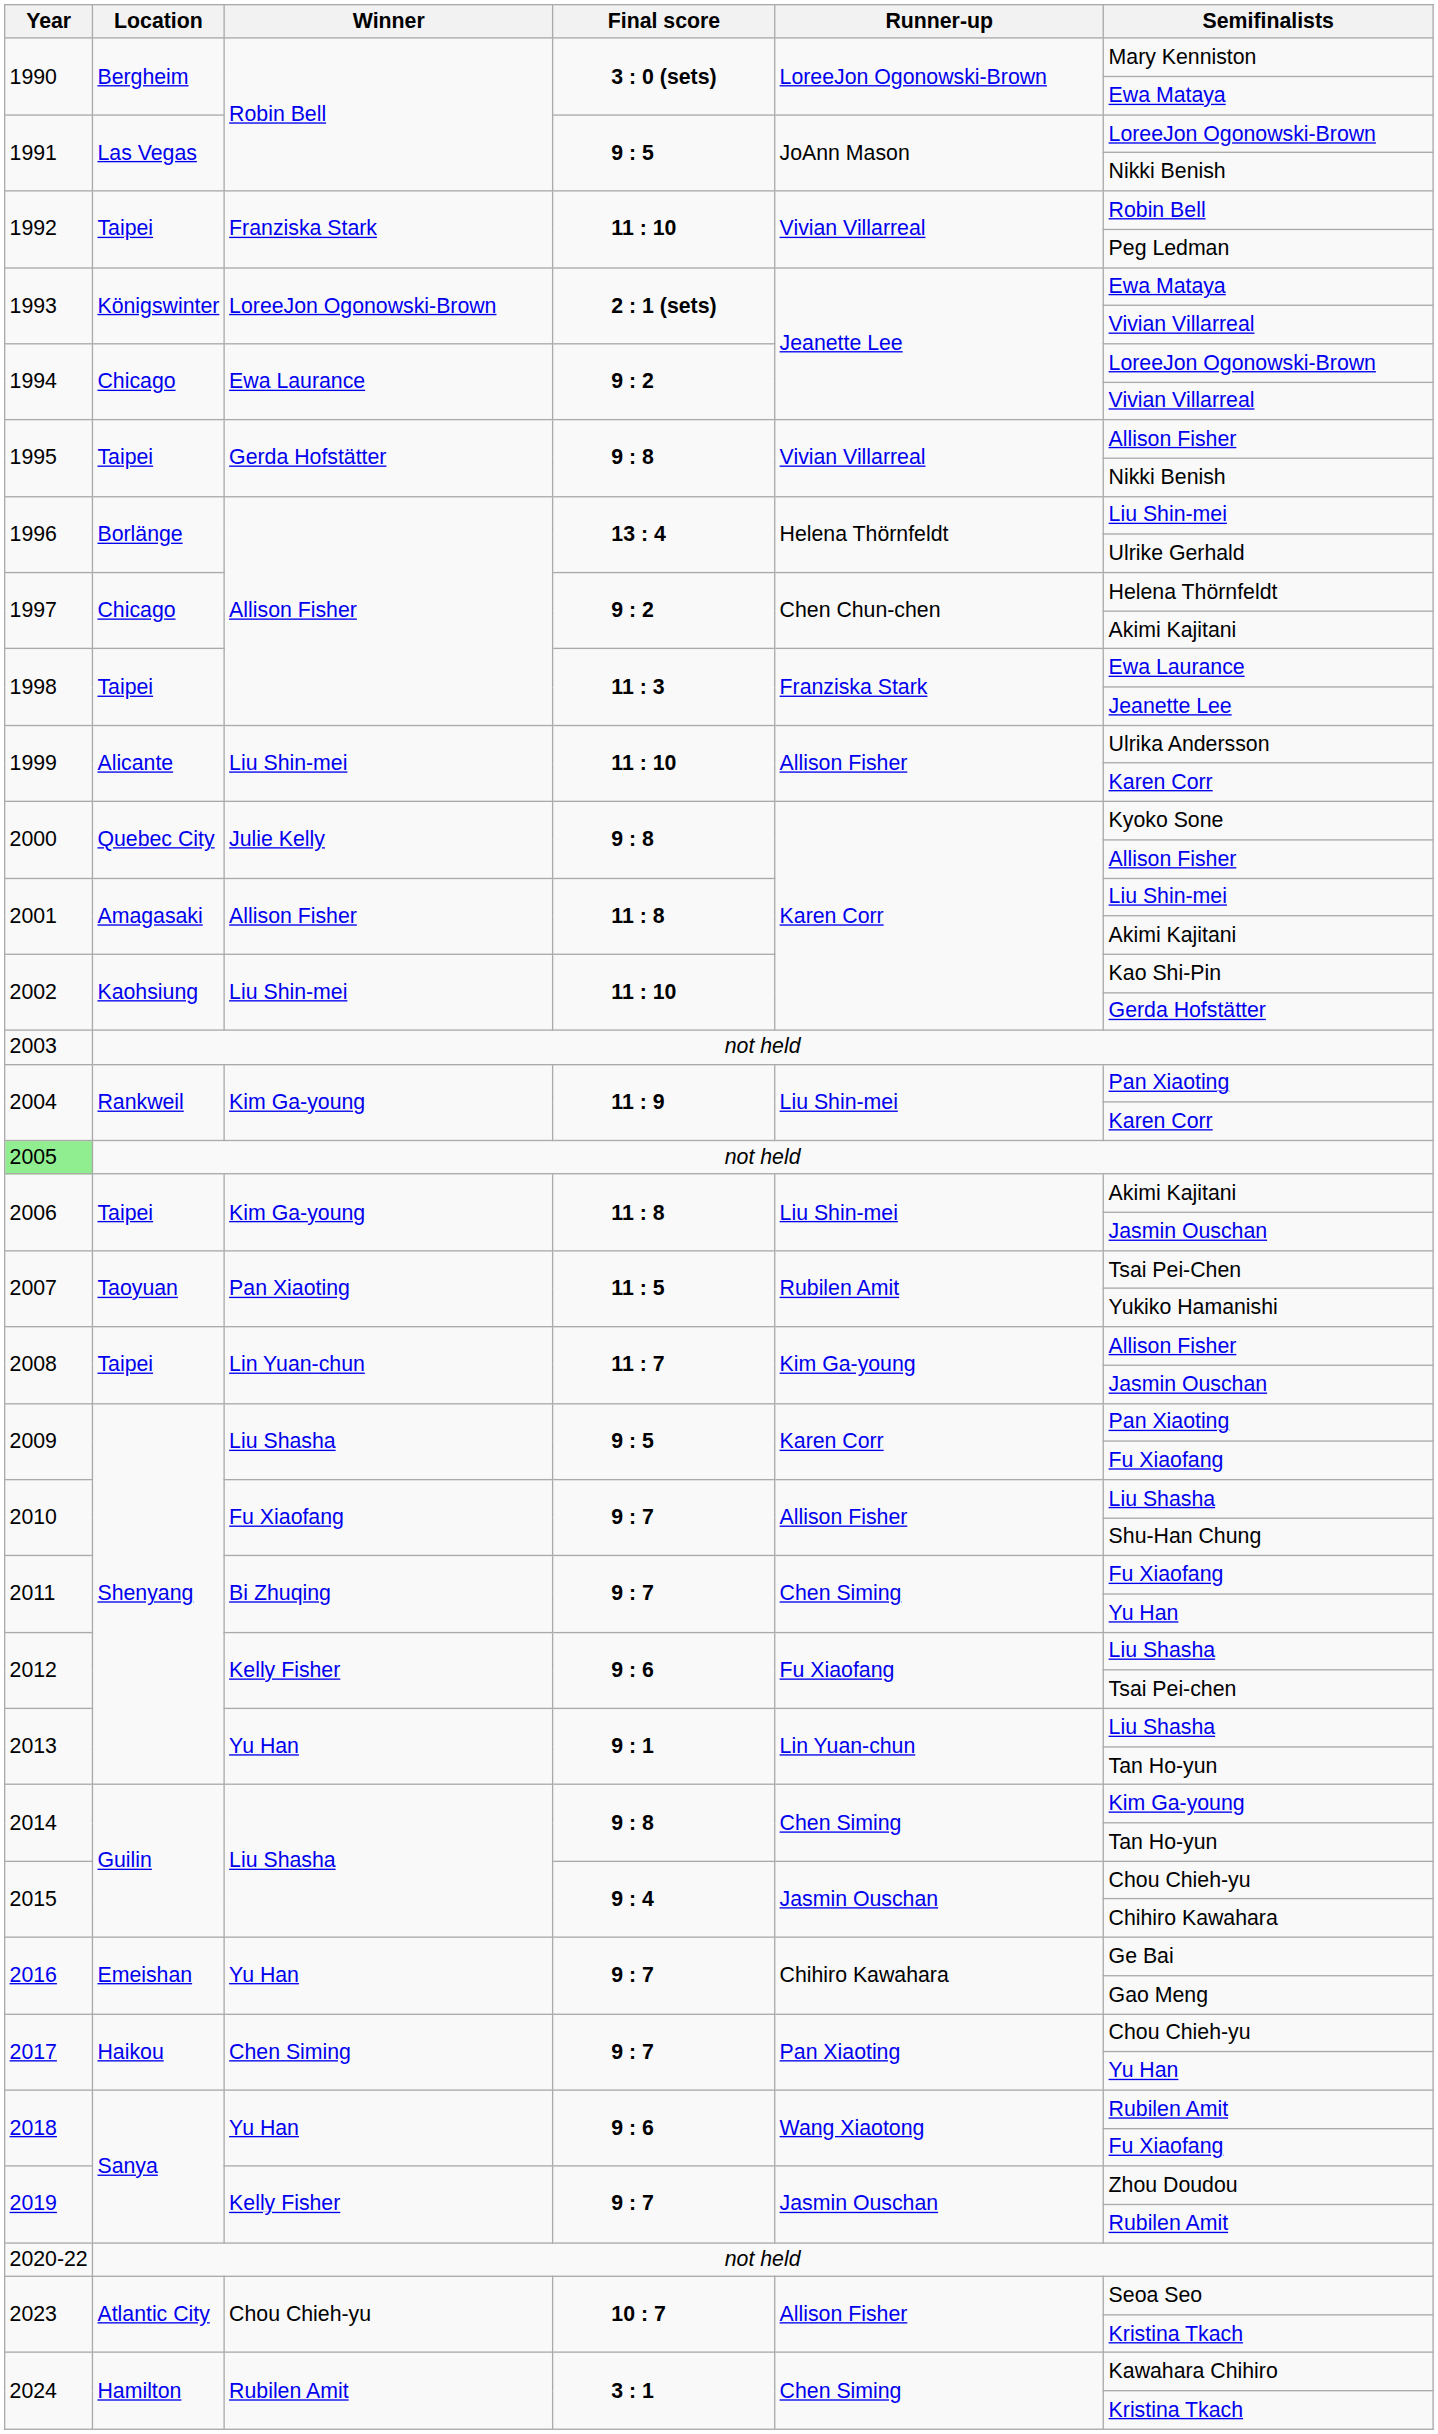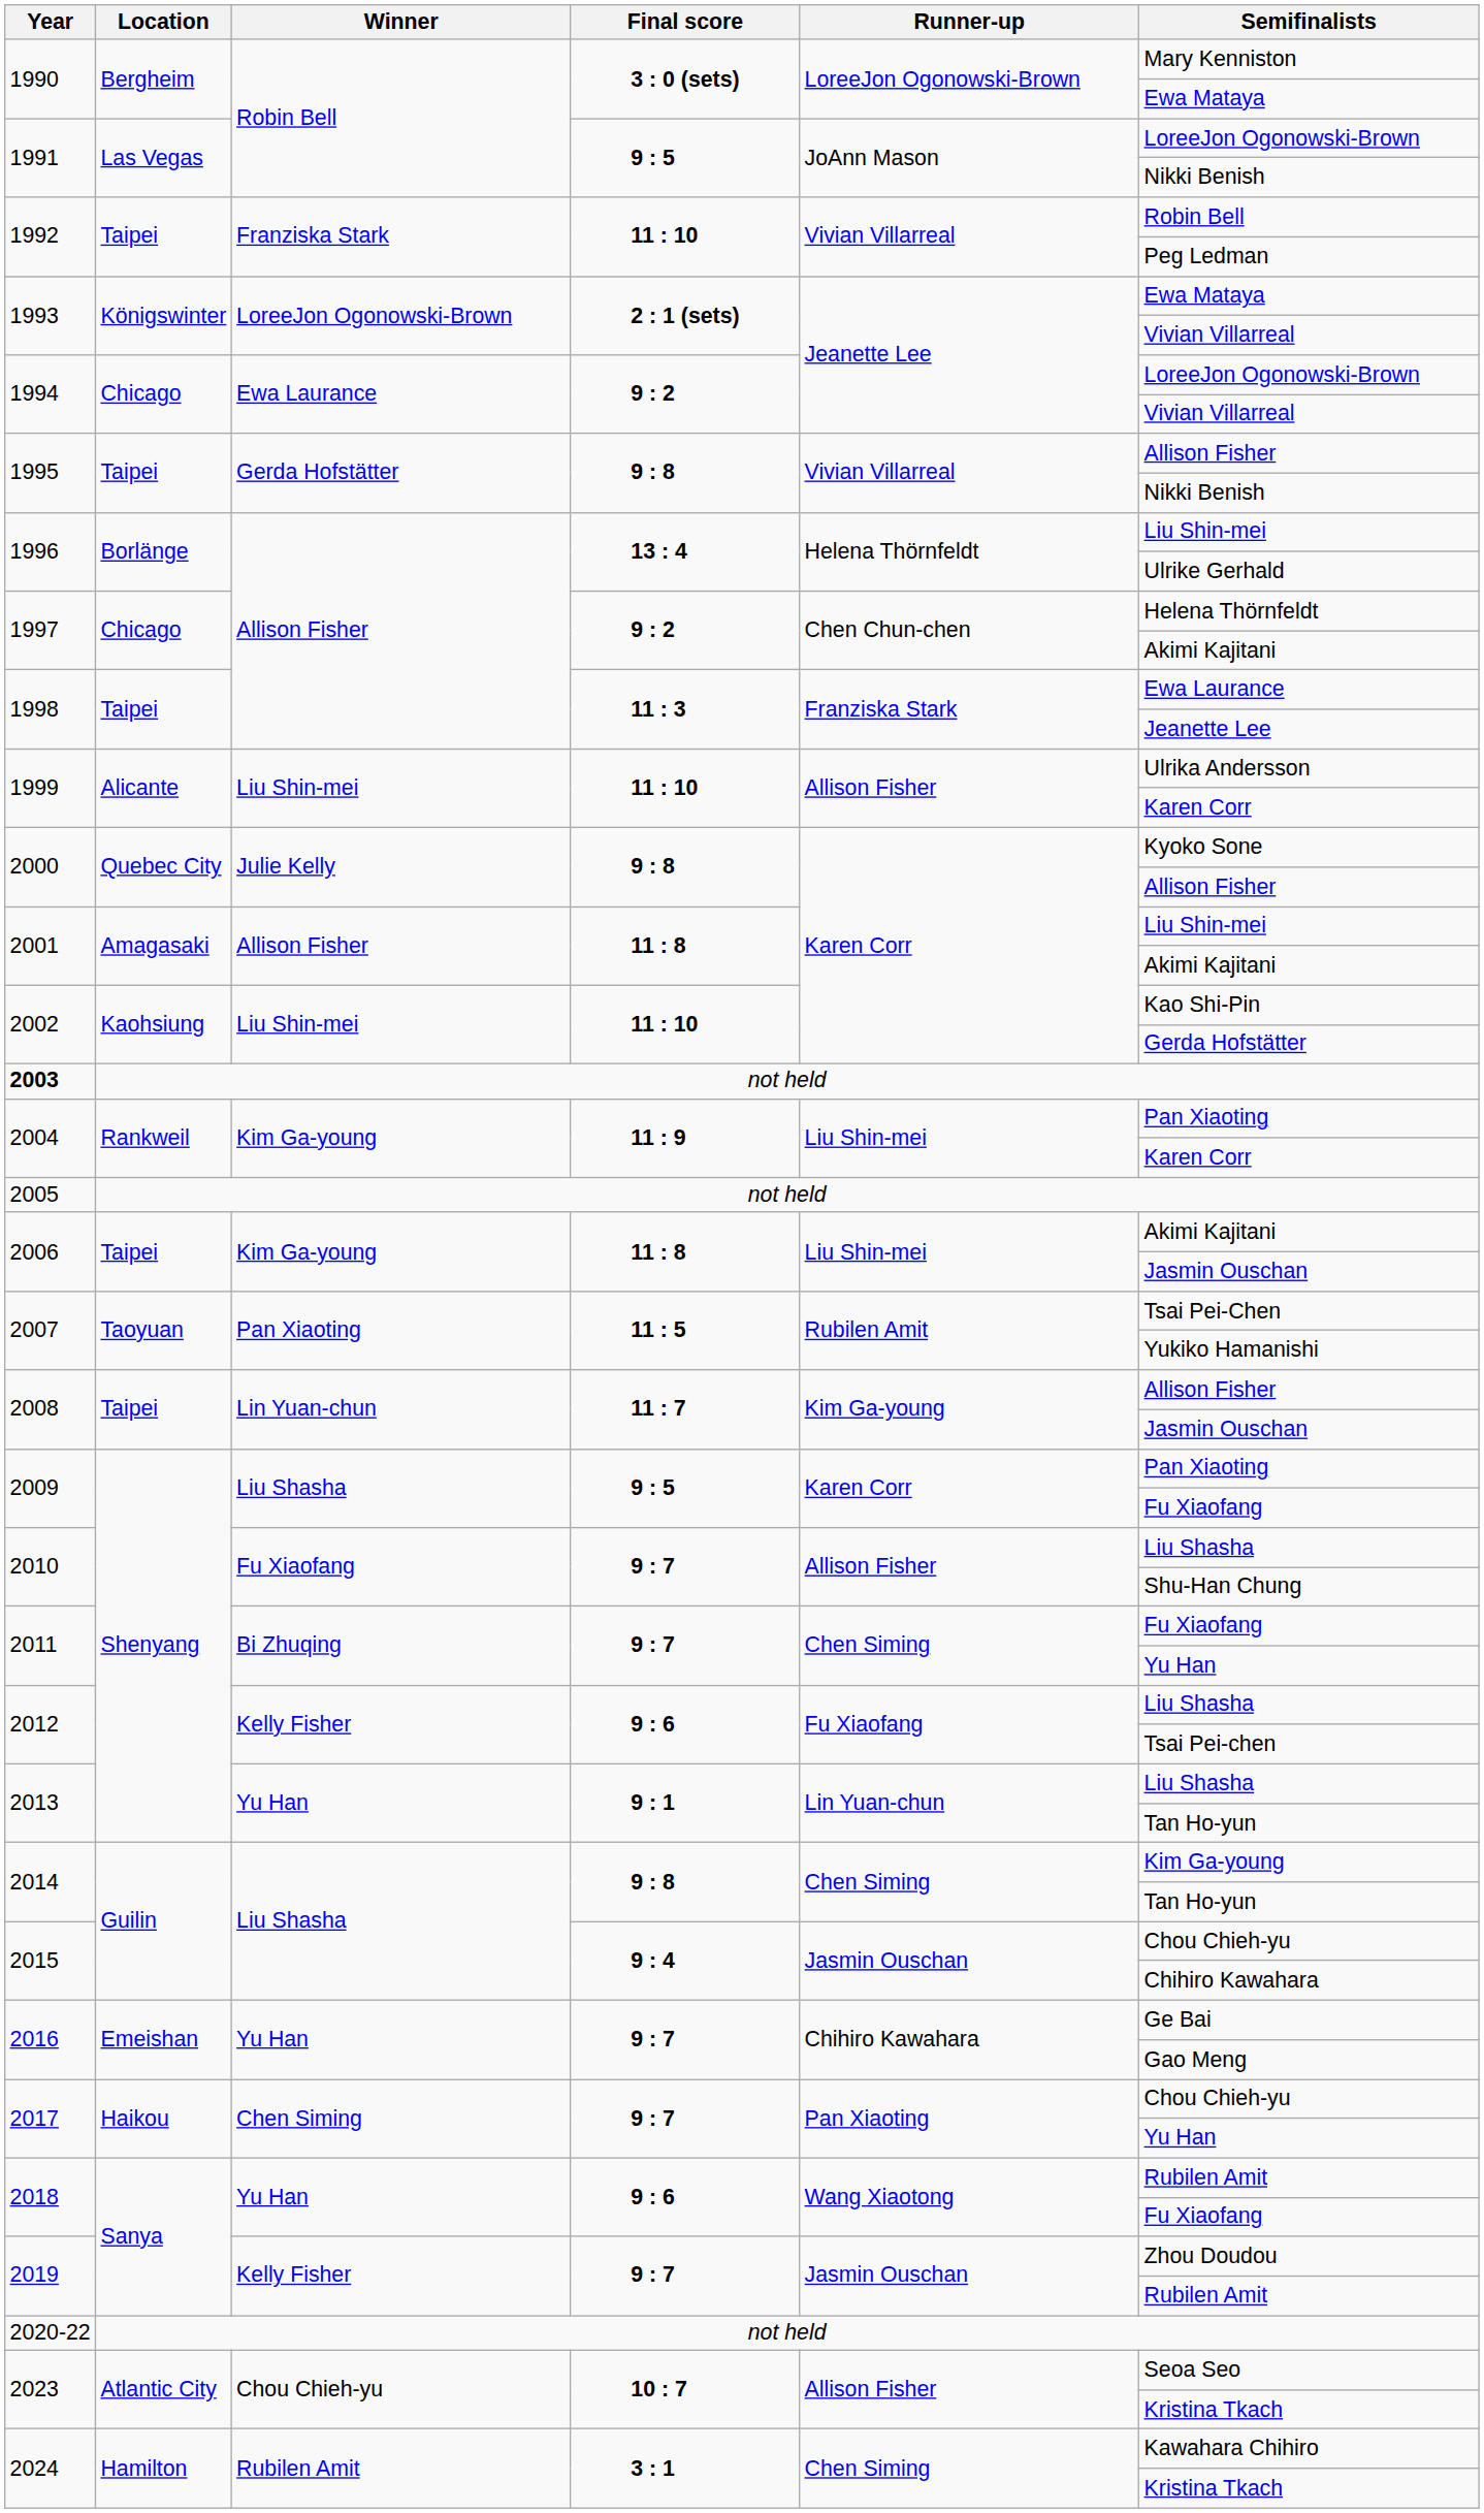2003 | Year: normal -> bold
2005 | Year: lightgreen background -> no background
